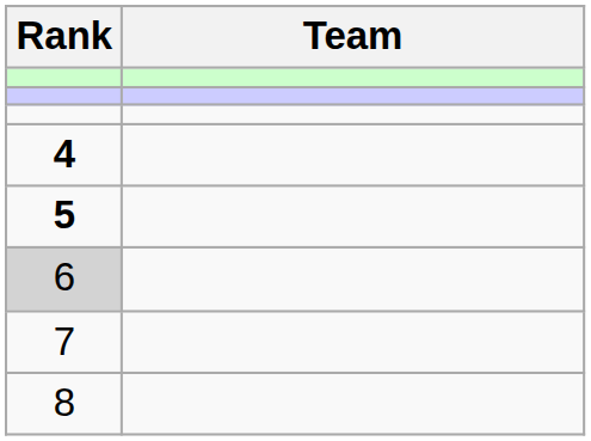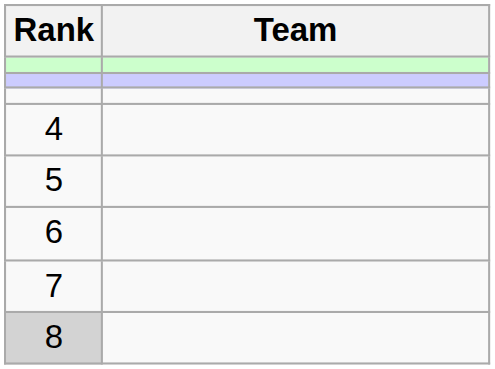row 5 | Rank: bold -> normal
row 6 | Rank: bold -> normal
row 7 | Rank: lightgrey background -> no background
row 9 | Rank: no background -> lightgrey background
